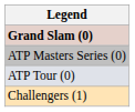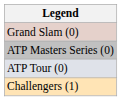row 2 | column 1: bold -> normal
